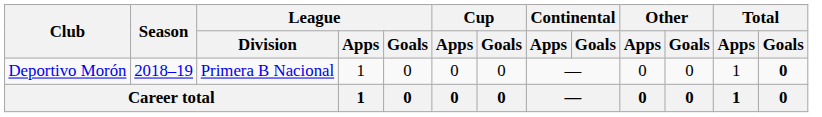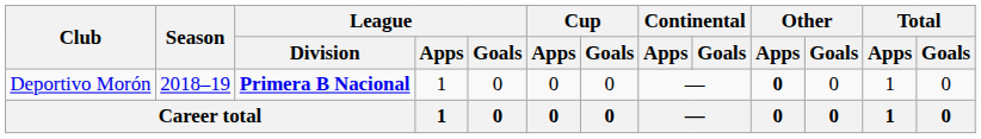Deportivo Morón | League / Division: normal -> bold
Deportivo Morón | Other / Apps: normal -> bold
Deportivo Morón | Total / Goals: bold -> normal
